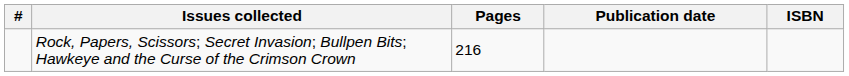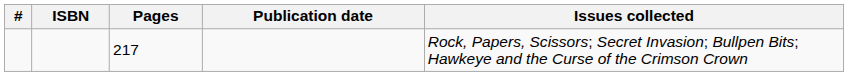columns swapped: Issues collected <-> ISBN
row 2 | Pages: 216 -> 217
